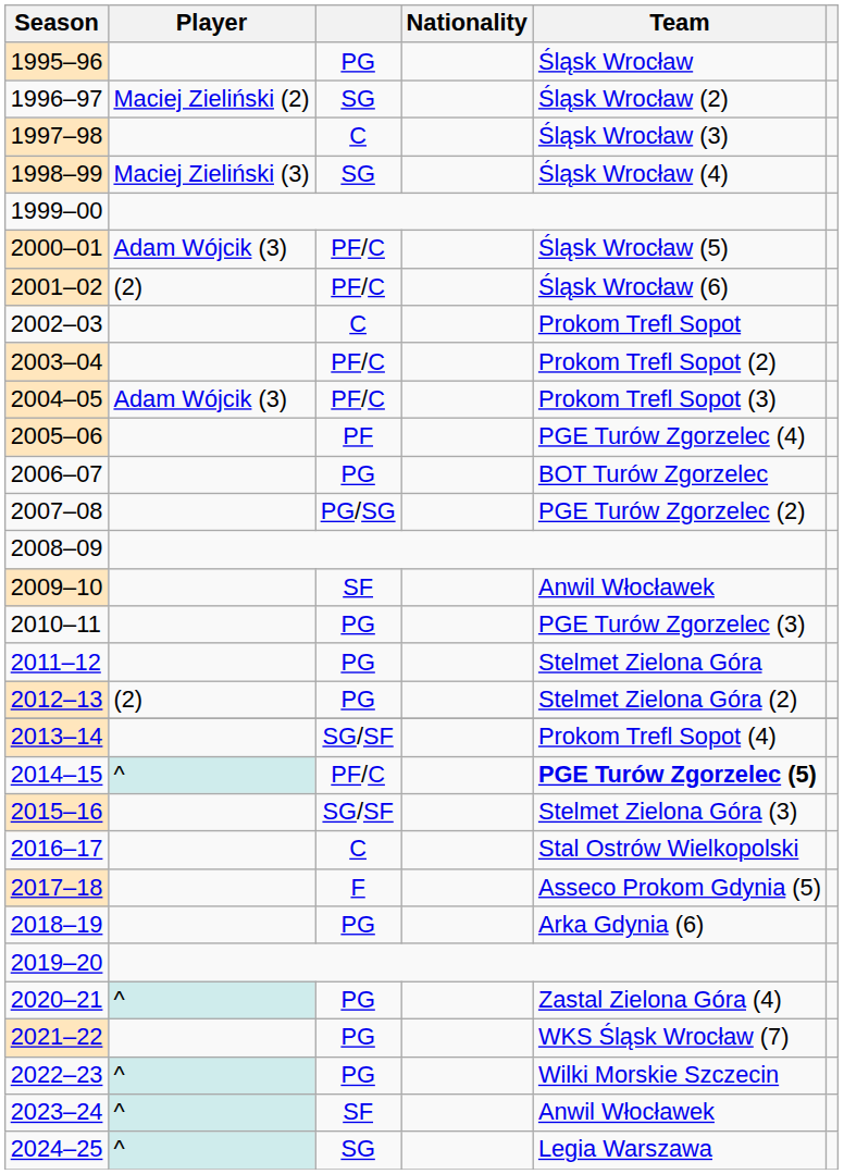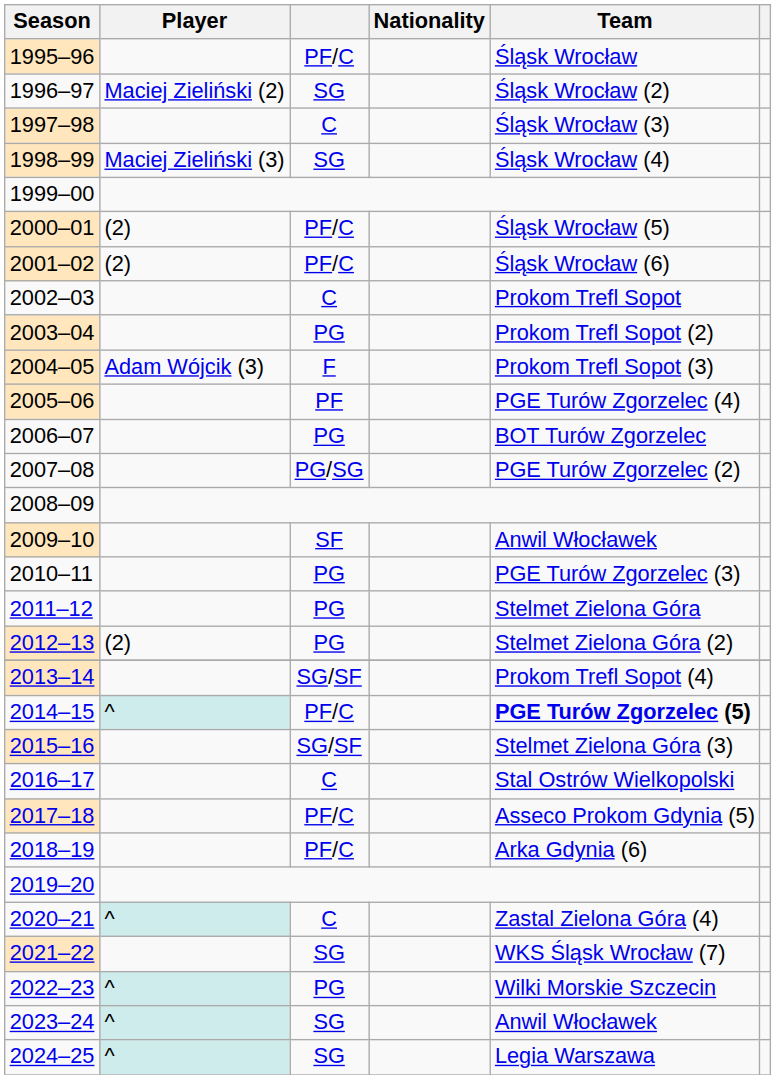1995–96 | column 3: PG -> PF/C
2000–01 | Player: Adam Wójcik (3) -> (2)
2003–04 | column 3: PF/C -> PG
2004–05 | column 3: PF/C -> F
2017–18 | column 3: F -> PF/C
2018–19 | column 3: PG -> PF/C
2020–21 | column 3: PG -> C
2021–22 | column 3: PG -> SG
2023–24 | column 3: SF -> SG
